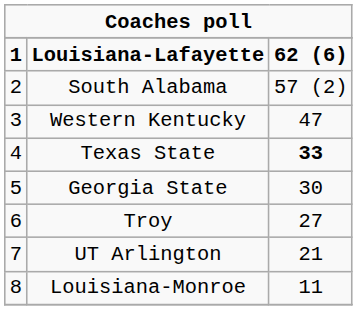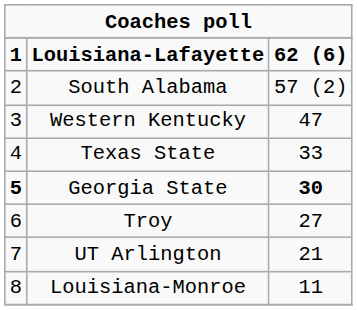Texas State | column 3: bold -> normal
Georgia State | column 1: normal -> bold
Georgia State | column 3: normal -> bold
